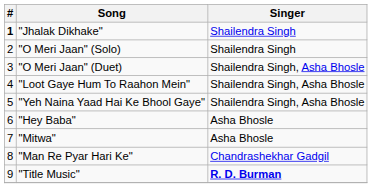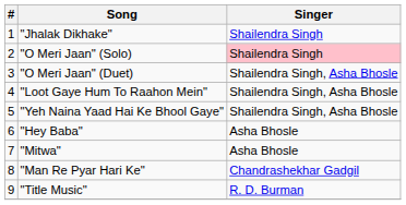"Jhalak Dikhake" | #: bold -> normal
"O Meri Jaan" (Solo) | Singer: no background -> pink background
"Title Music" | Singer: bold -> normal
